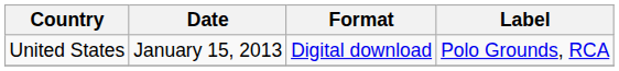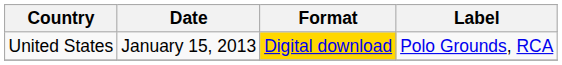United States | Format: no background -> gold background
